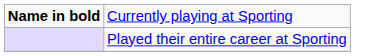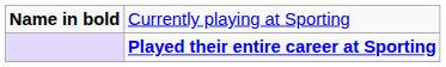row 2 | column 2: normal -> bold
